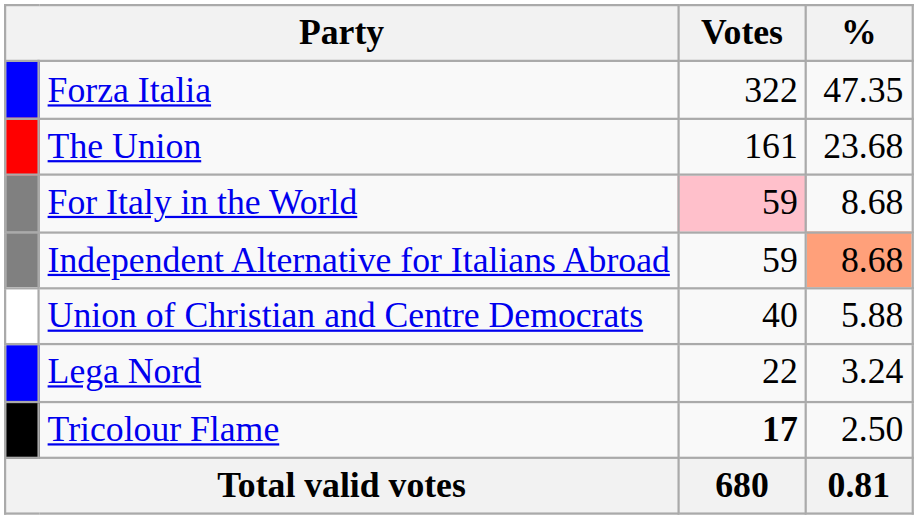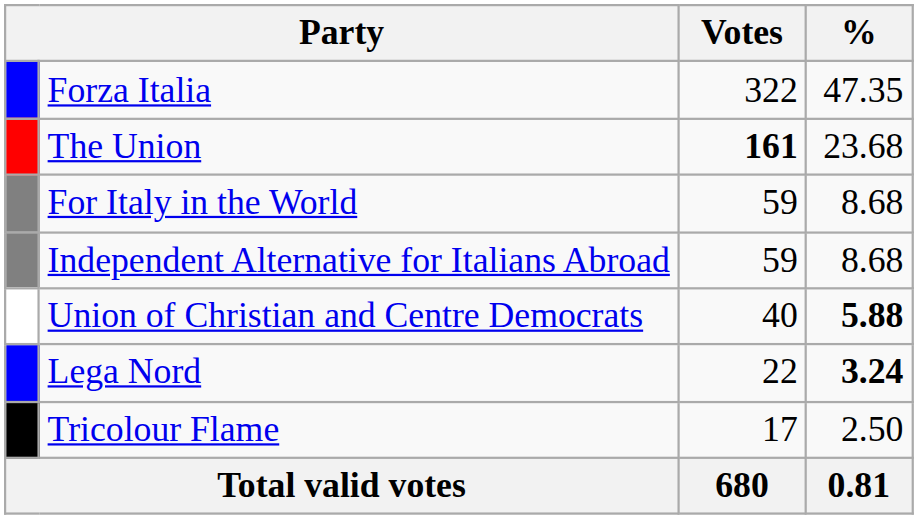The Union | Votes: normal -> bold
For Italy in the World | Votes: pink background -> no background
Independent Alternative for Italians Abroad | %: lightsalmon background -> no background
Union of Christian and Centre Democrats | %: normal -> bold
Lega Nord | %: normal -> bold
Tricolour Flame | Votes: bold -> normal
